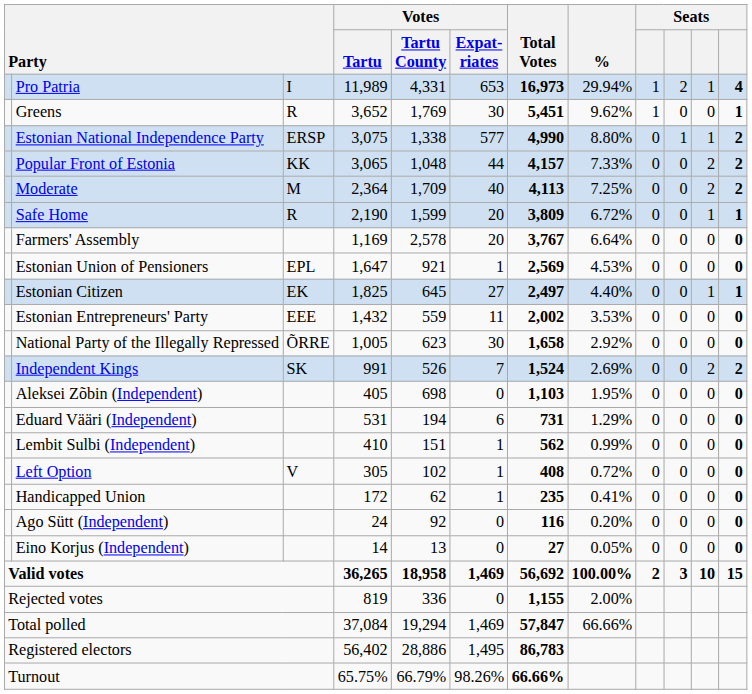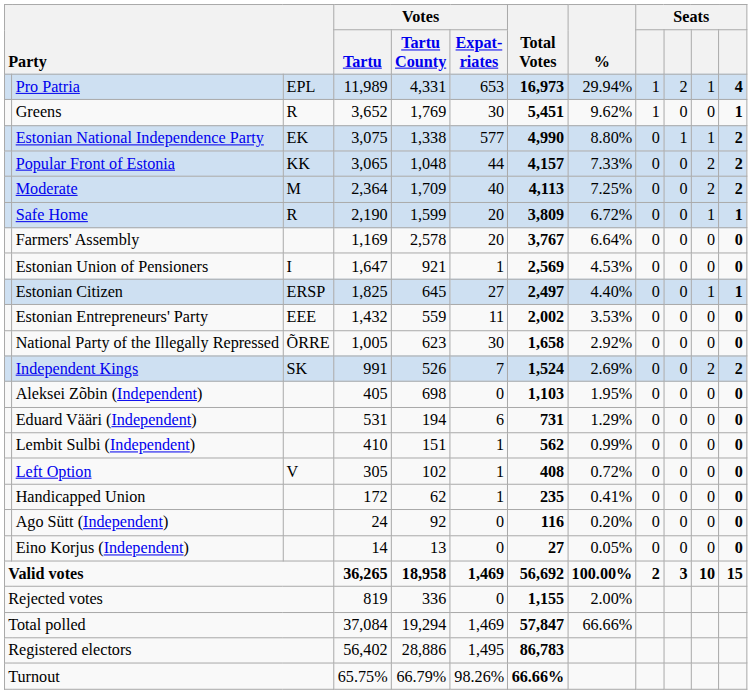Pro Patria | column 3: I -> EPL
Estonian National Independence Party | column 3: ERSP -> EK
Estonian Union of Pensioners | column 3: EPL -> I
Estonian Citizen | column 3: EK -> ERSP
